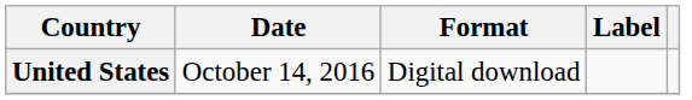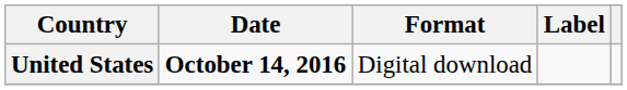United States | Date: normal -> bold
